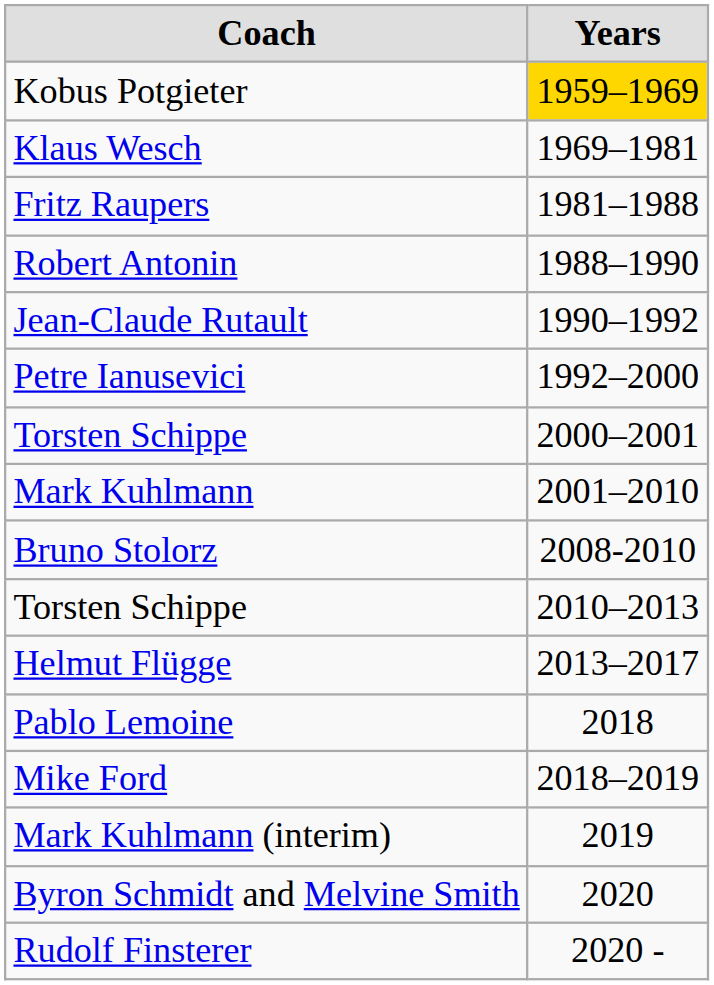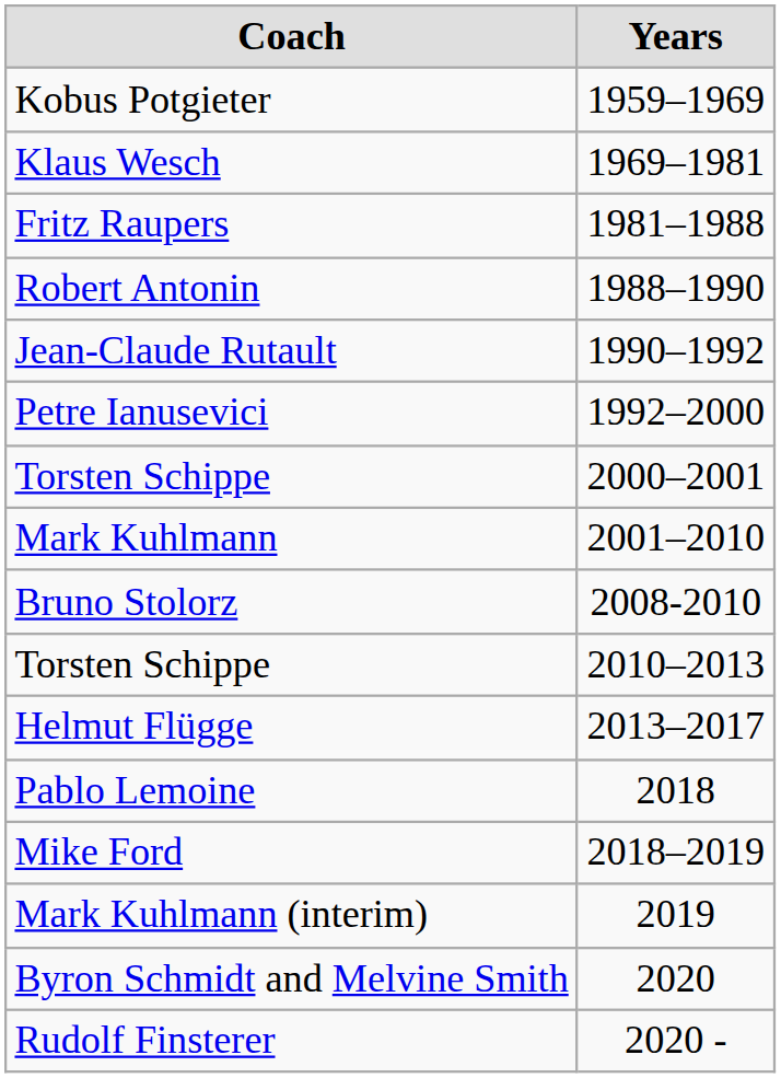row 2 | Years: gold background -> no background
